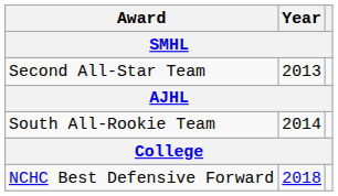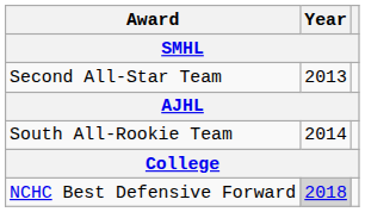NCHC Best Defensive Forward | Year: no background -> lightgrey background
